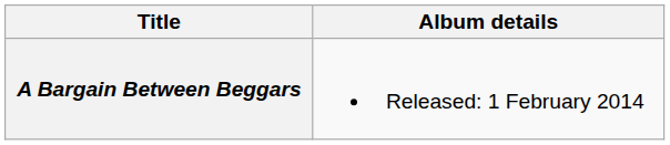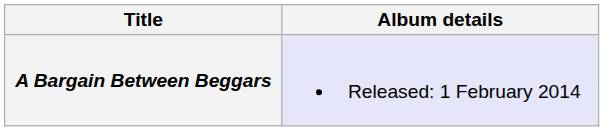A Bargain Between Beggars | Album details: no background -> lavender background
